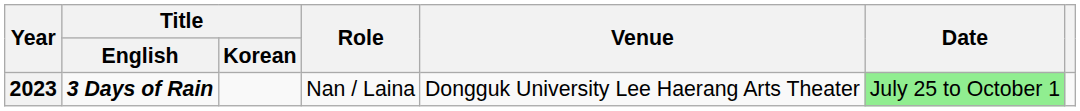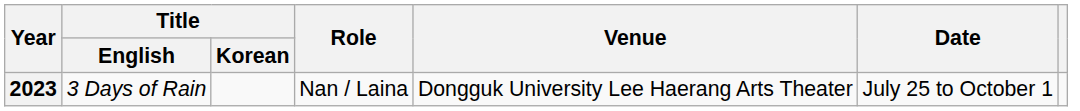2023 | Title / English: bold -> normal
2023 | Date: lightgreen background -> no background
